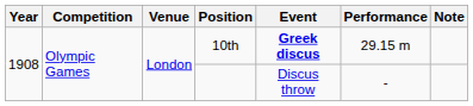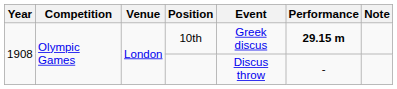10th | Event: bold -> normal
10th | Performance: normal -> bold
